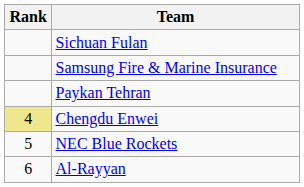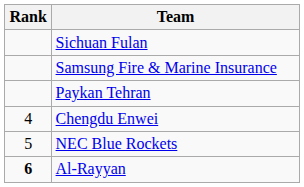Chengdu Enwei | Rank: khaki background -> no background
Al-Rayyan | Rank: normal -> bold
